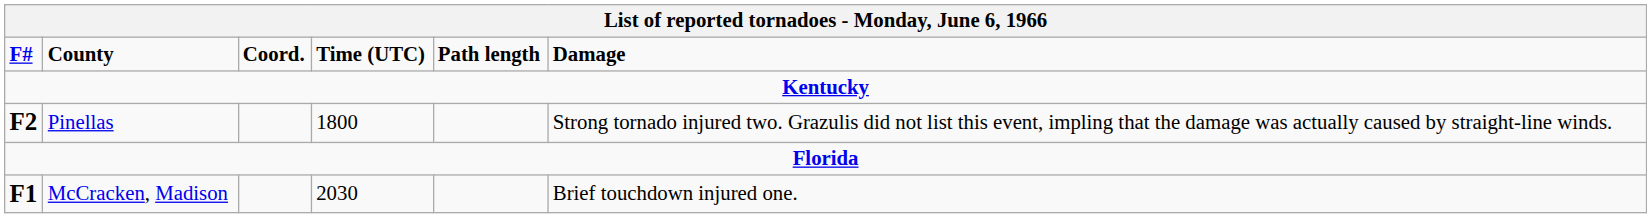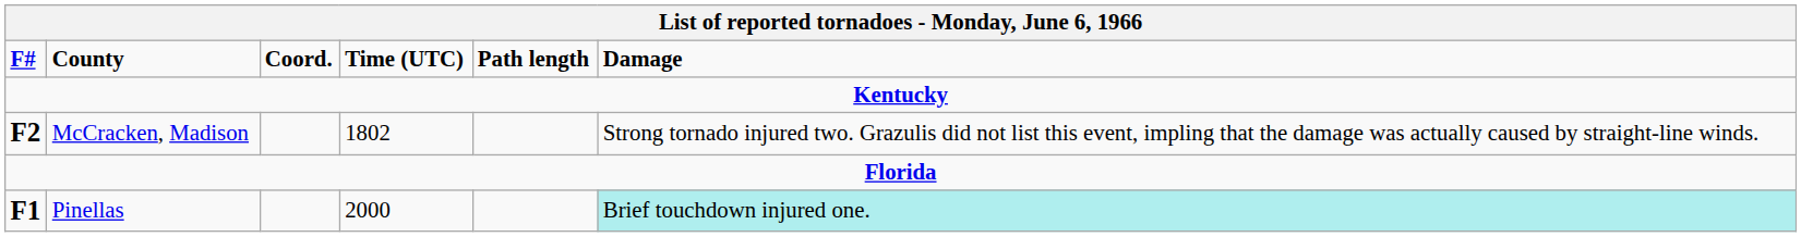F2 | County: Pinellas -> McCracken, Madison
F2 | Time (UTC): 1800 -> 1802
F1 | County: McCracken, Madison -> Pinellas
F1 | Time (UTC): 2030 -> 2000
F1 | Damage: no background -> paleturquoise background
